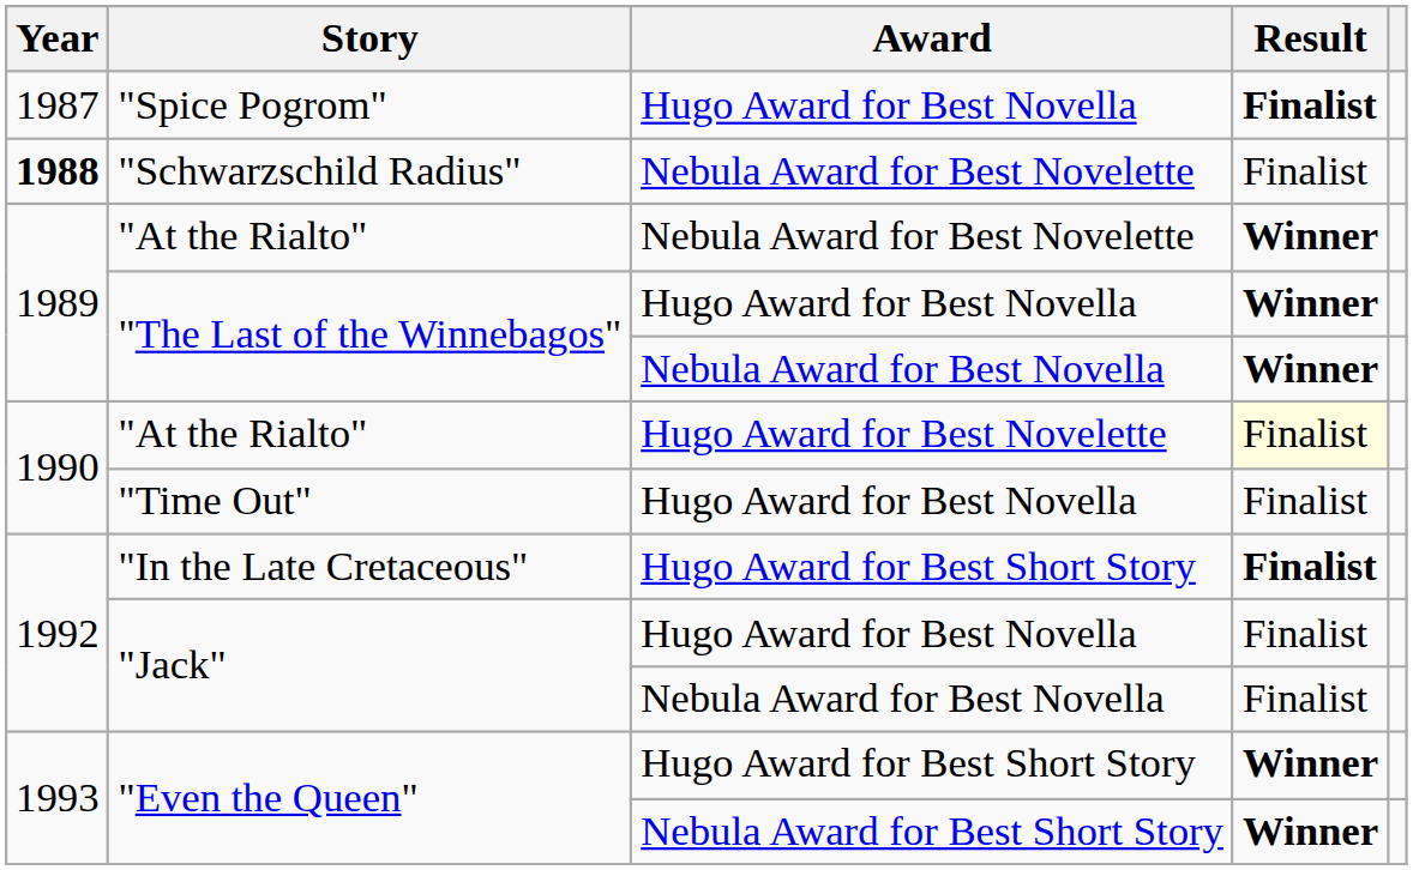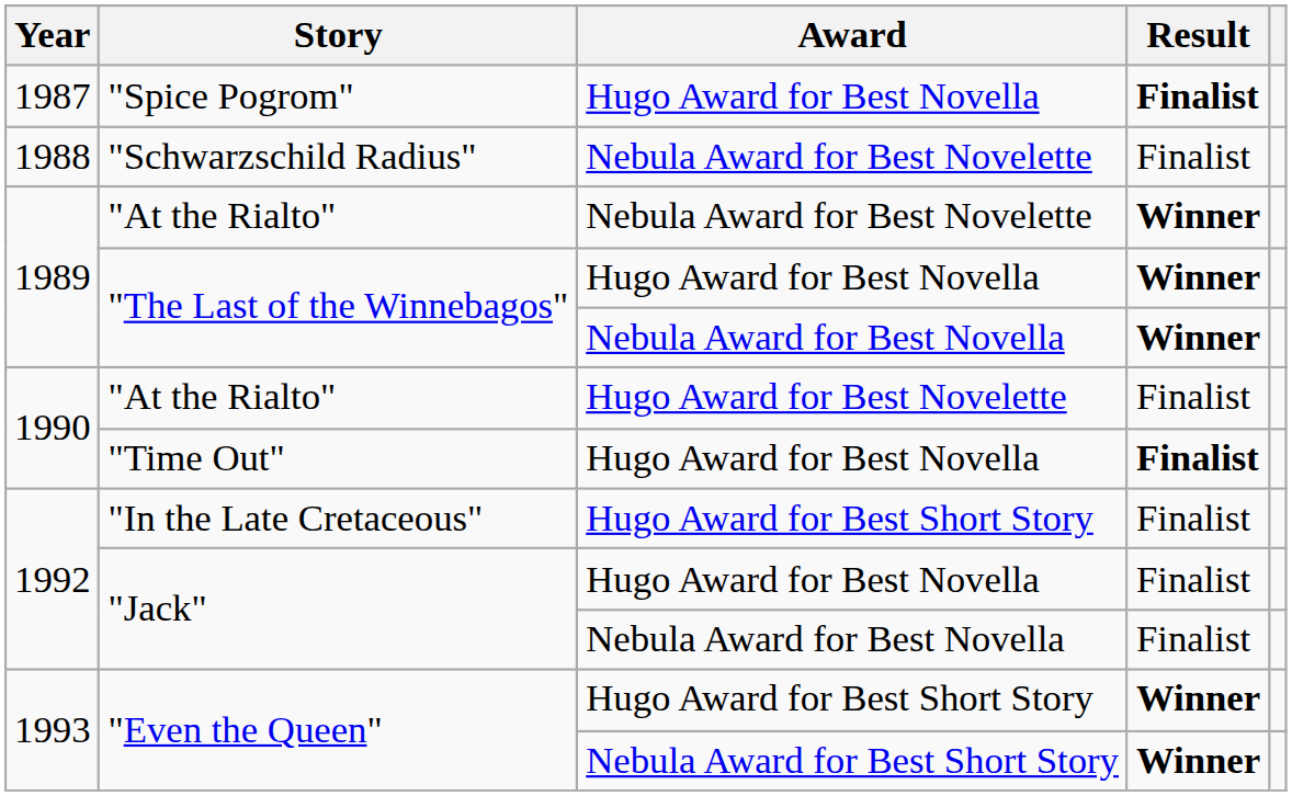"Schwarzschild Radius" | Year: bold -> normal
"At the Rialto" / Hugo Award for Best Novelette | Result: lightyellow background -> no background
"Time Out" | Result: normal -> bold
"In the Late Cretaceous" | Result: bold -> normal
